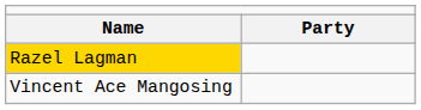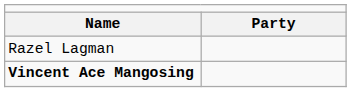Razel Lagman | column 1: gold background -> no background
Vincent Ace Mangosing | column 1: normal -> bold
